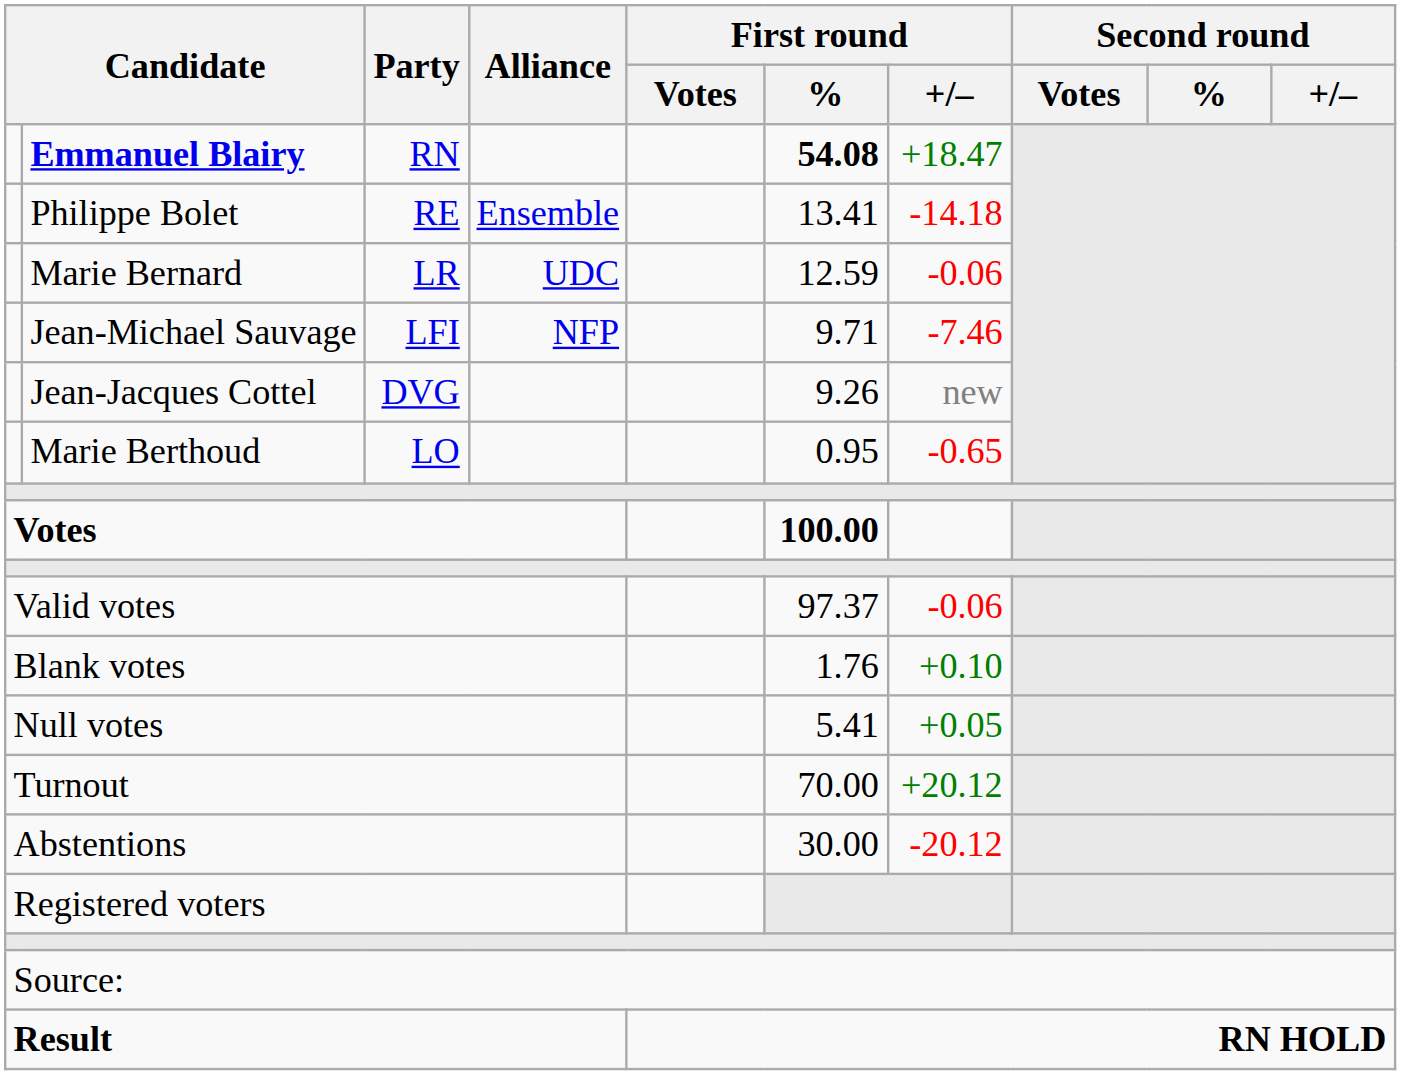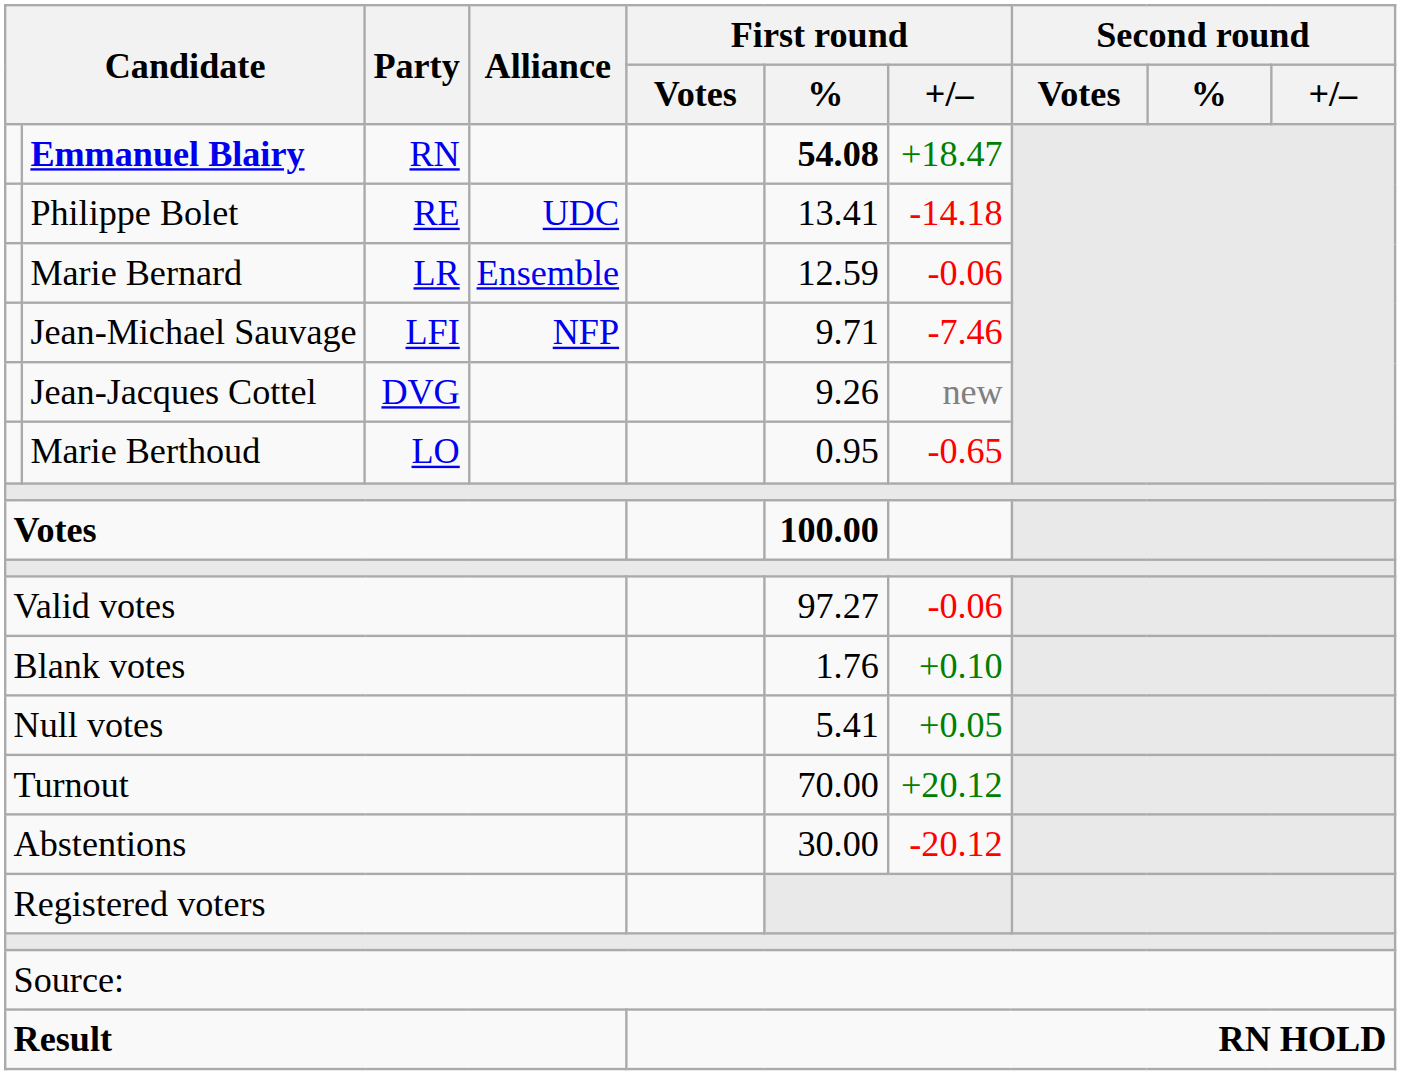Philippe Bolet | Alliance: Ensemble -> UDC
Marie Bernard | Alliance: UDC -> Ensemble
Valid votes | First round / %: 97.37 -> 97.27
